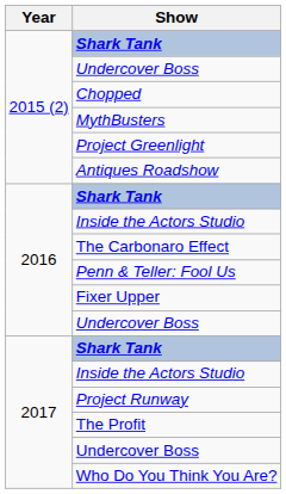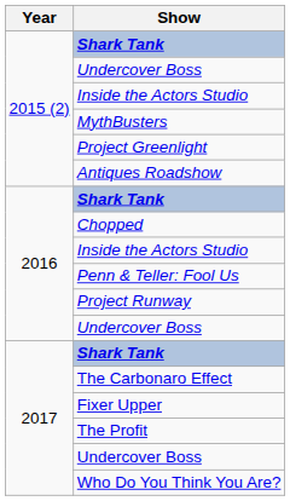row 4 | Show: Chopped -> Inside the Actors Studio
row 9 | Show: Inside the Actors Studio -> Chopped
row 10 | Show: The Carbonaro Effect -> Inside the Actors Studio
row 12 | Show: Fixer Upper -> Project Runway
row 15 | Show: Inside the Actors Studio -> The Carbonaro Effect
row 16 | Show: Project Runway -> Fixer Upper
